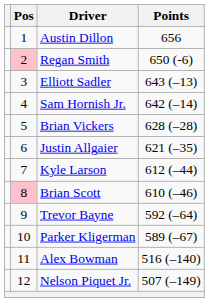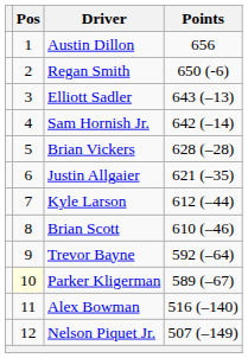Regan Smith | Pos: pink background -> no background
Brian Scott | Pos: pink background -> no background
Parker Kligerman | Pos: no background -> lightyellow background
